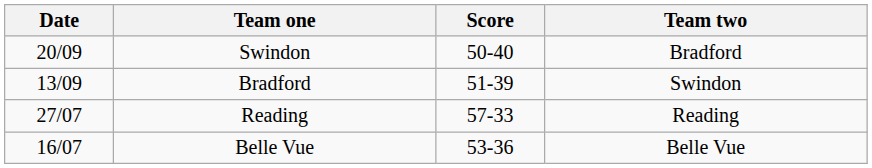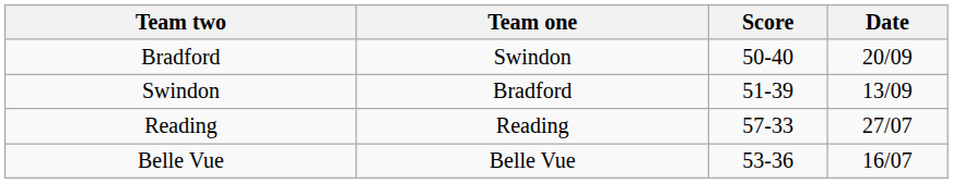columns swapped: Date <-> Team two
